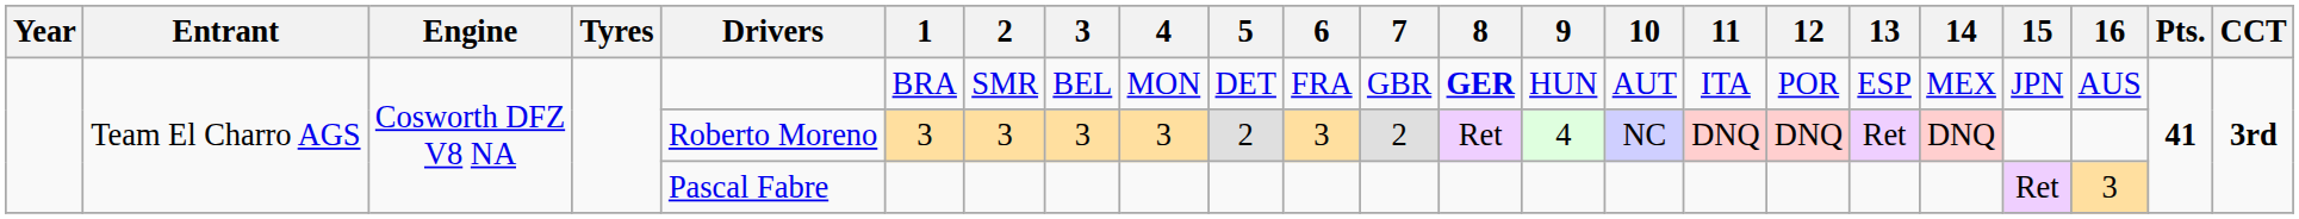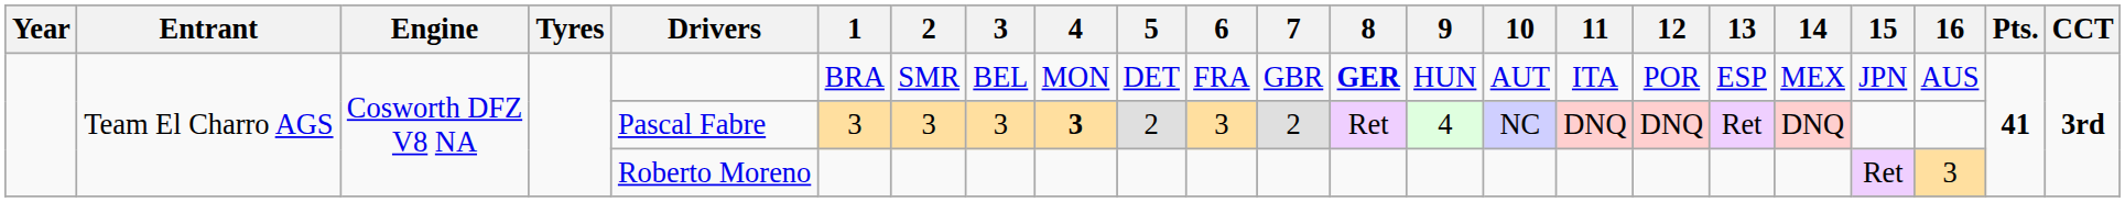row 3 | Drivers: Roberto Moreno -> Pascal Fabre
row 3 | 4: normal -> bold
row 4 | Drivers: Pascal Fabre -> Roberto Moreno
